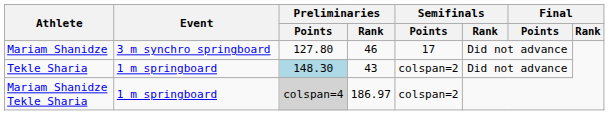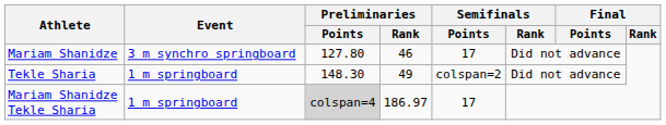Tekle Sharia | Preliminaries / Points: lightblue background -> no background
Tekle Sharia | Preliminaries / Rank: 43 -> 49
Mariam Shanidze Tekle Sharia | Semifinals / Points: colspan=2 -> 17
